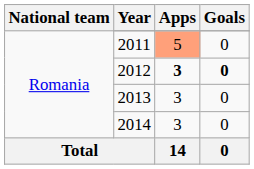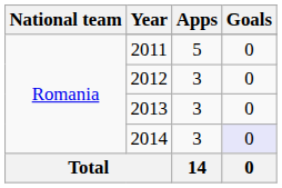2011 | Apps: lightsalmon background -> no background
2012 | Apps: bold -> normal
2012 | Goals: bold -> normal
2014 | Goals: no background -> lavender background
